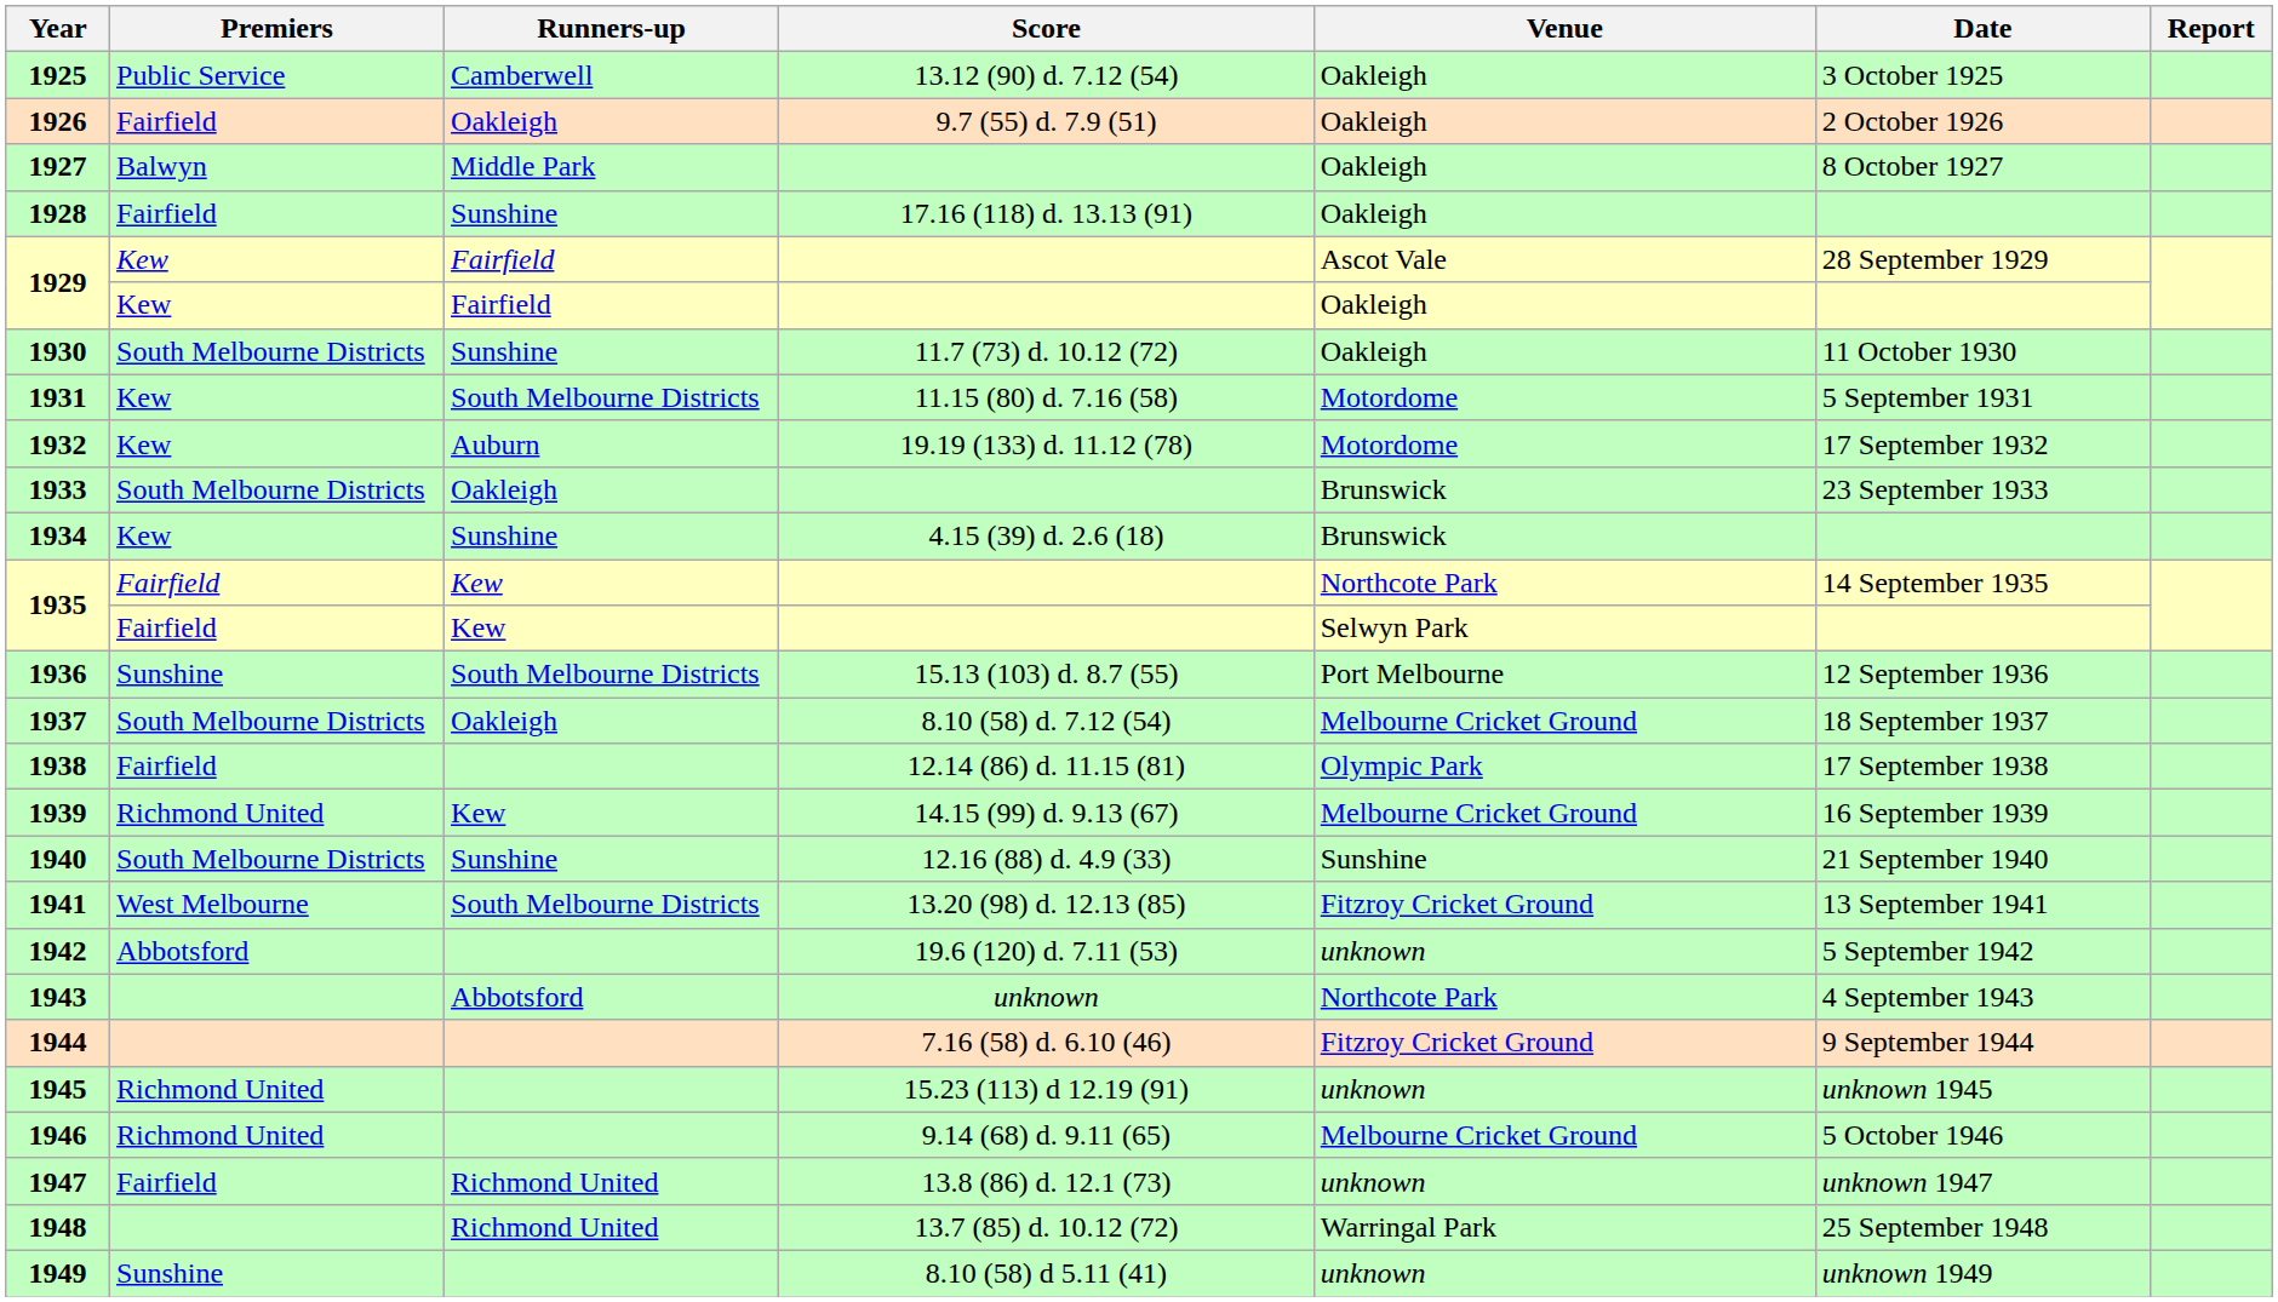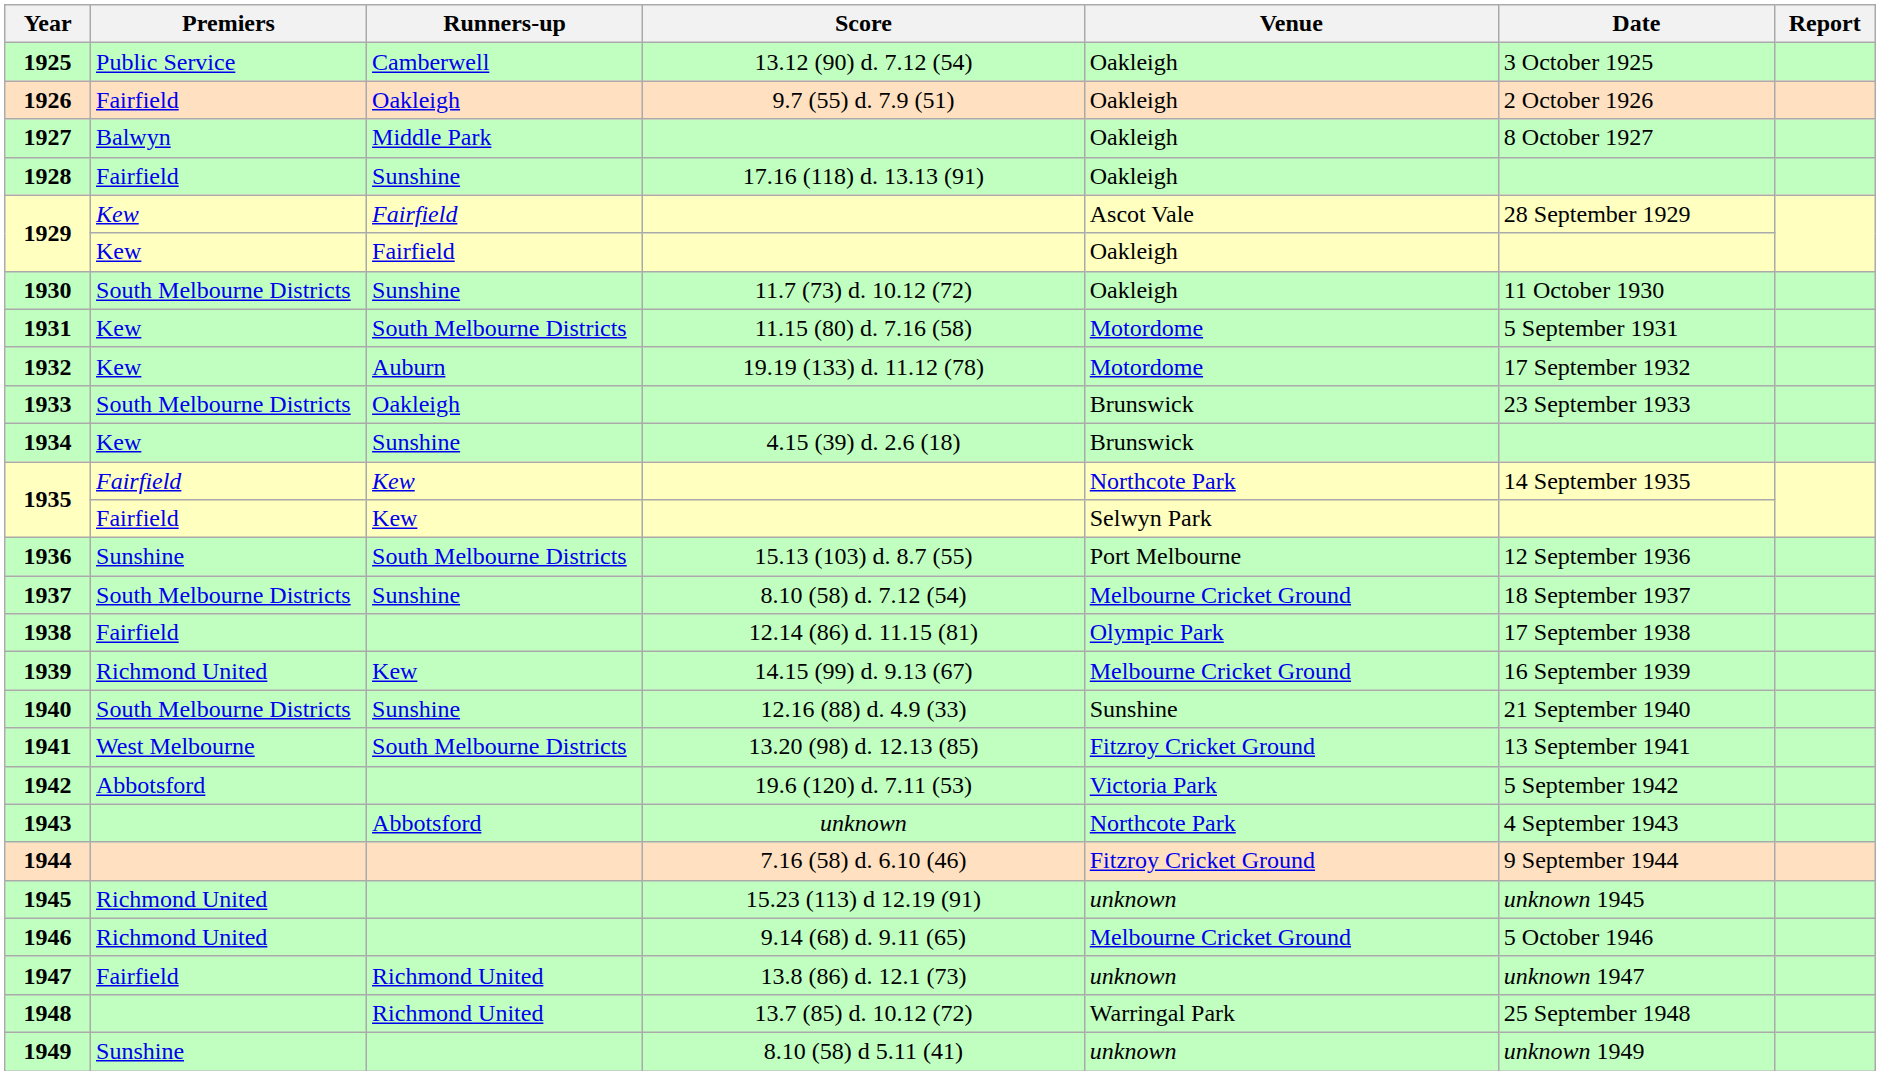1937 | Runners-up: Oakleigh -> Sunshine
1942 | Venue: unknown -> Victoria Park
